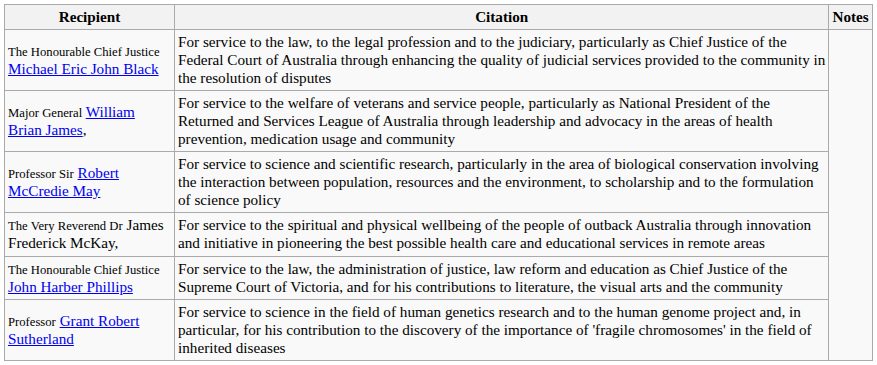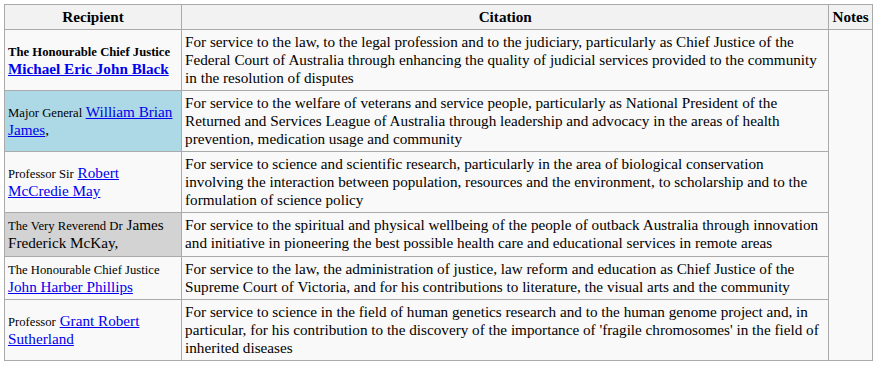The Honourable Chief Justice Michael Eric John Black | Recipient: normal -> bold
Major General William Brian James, | Recipient: no background -> lightblue background
The Very Reverend Dr James Frederick McKay, | Recipient: no background -> lightgrey background
